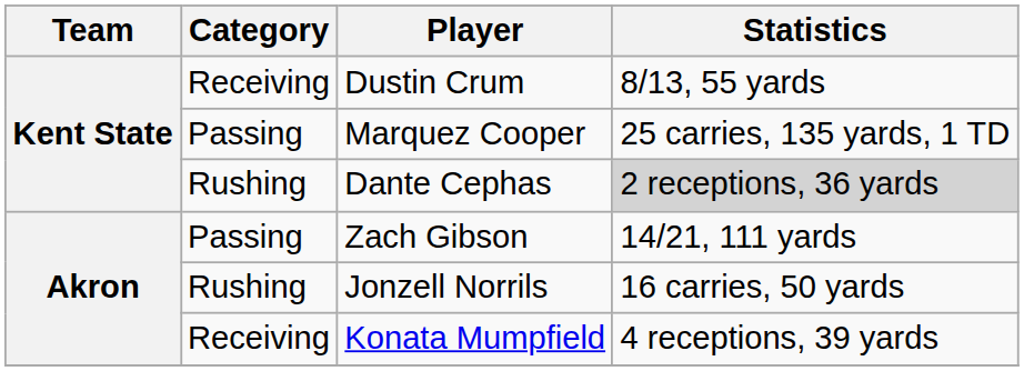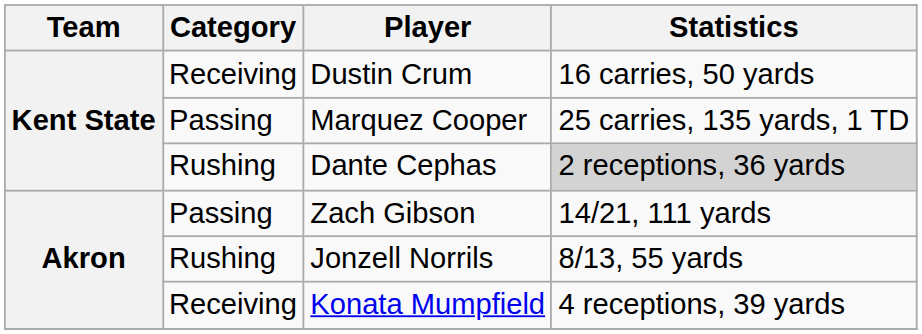Dustin Crum | Statistics: 8/13, 55 yards -> 16 carries, 50 yards
Jonzell Norrils | Statistics: 16 carries, 50 yards -> 8/13, 55 yards
